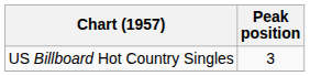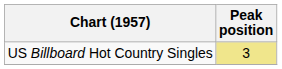US Billboard Hot Country Singles | Peak position: no background -> khaki background
